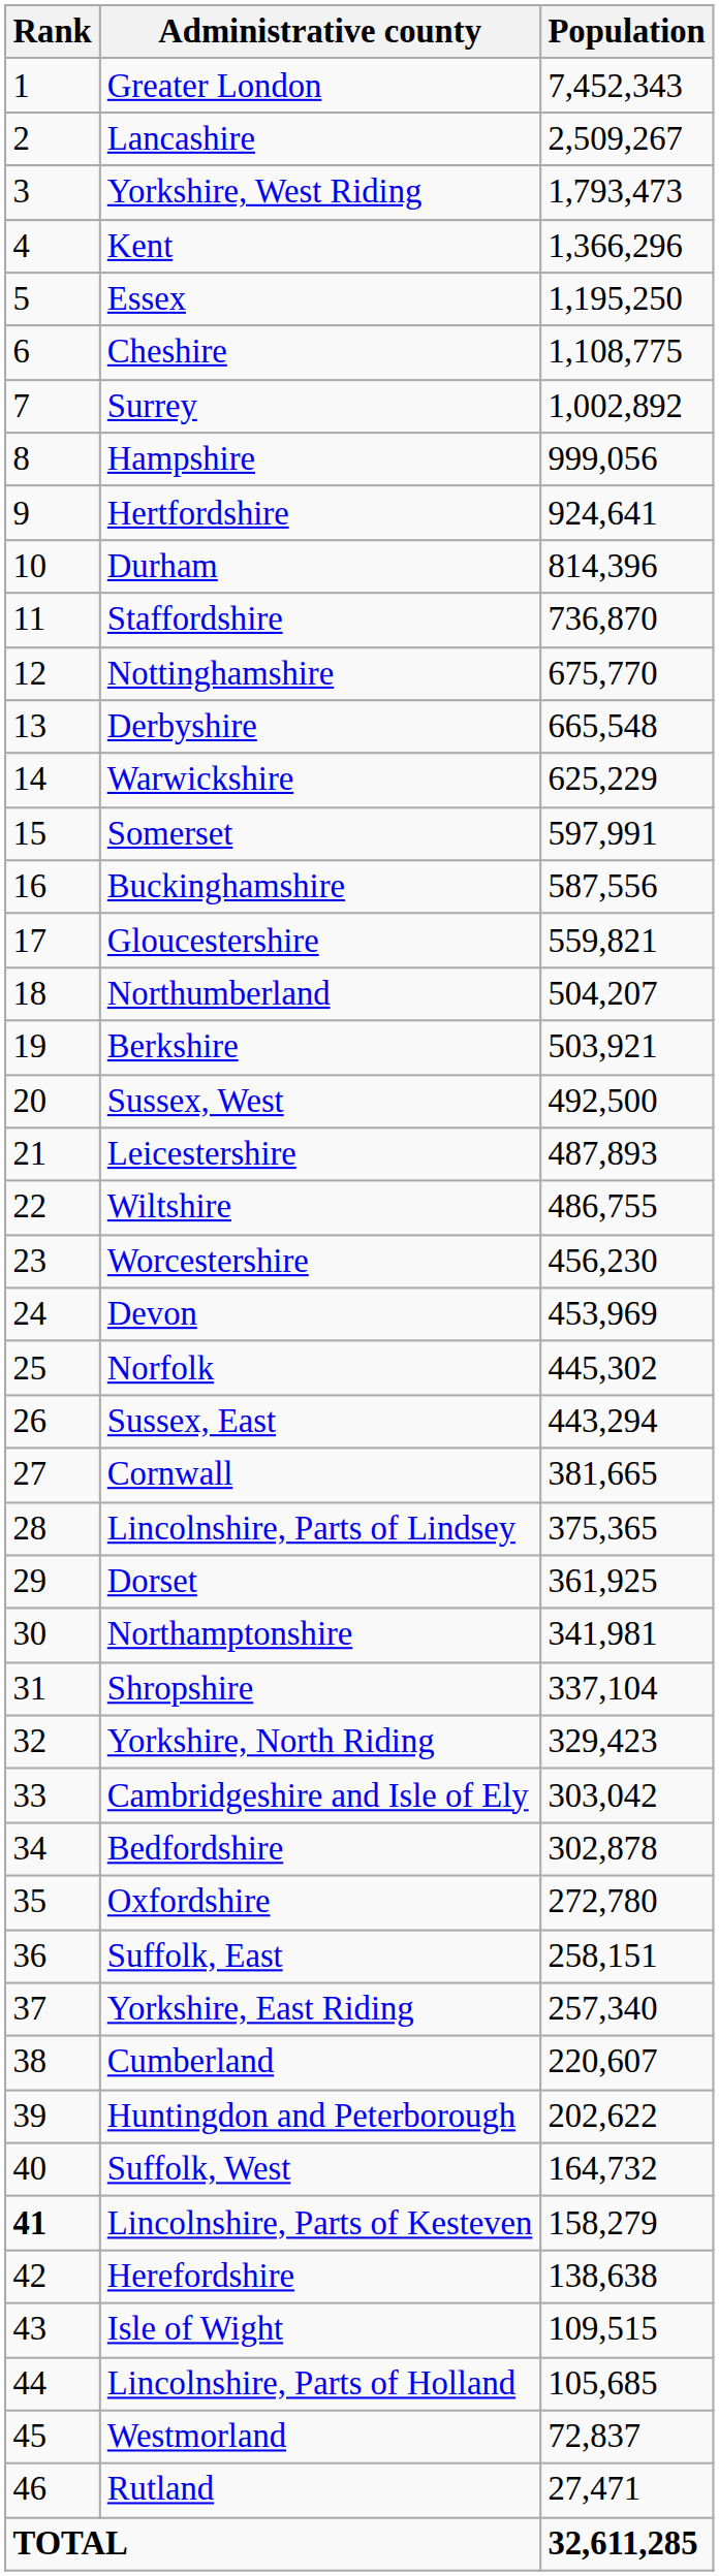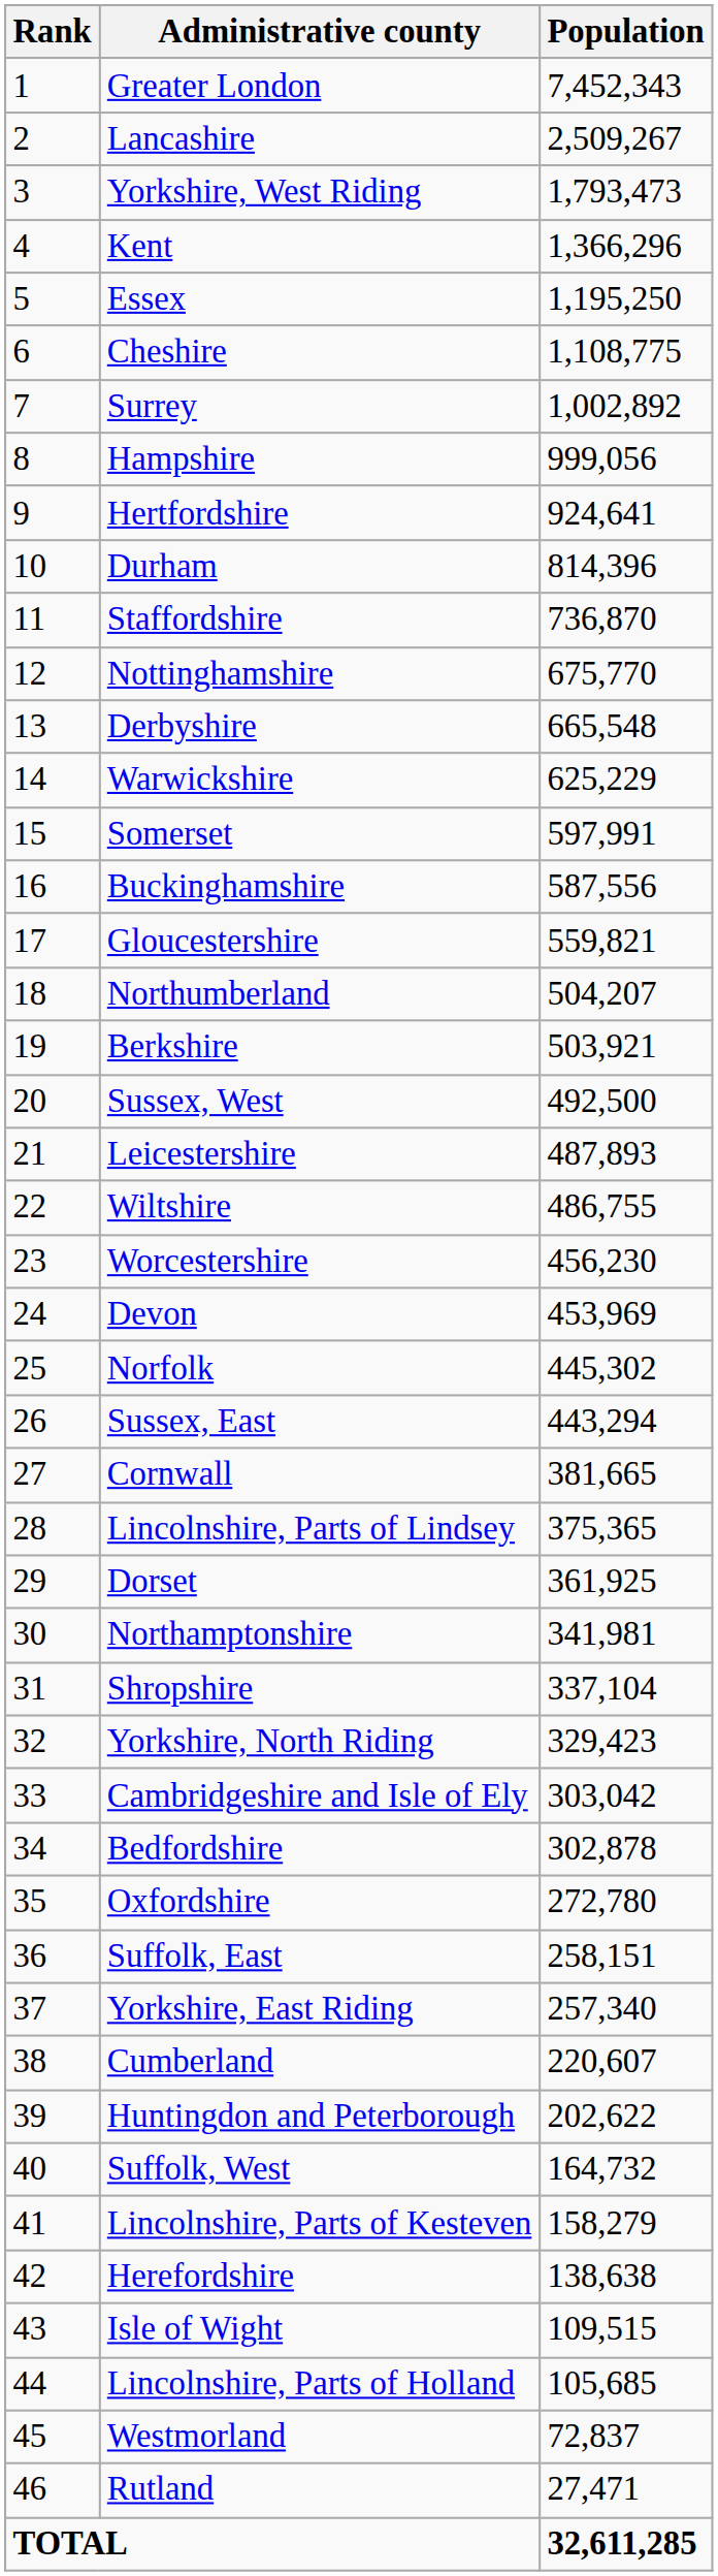Lincolnshire, Parts of Kesteven | Rank: bold -> normal
